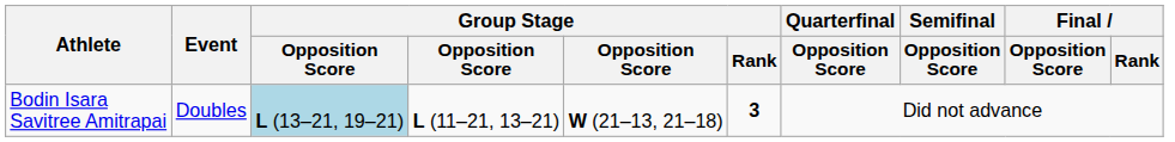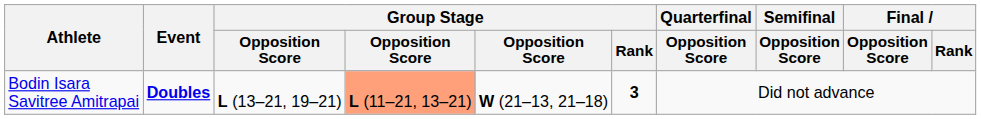Bodin Isara Savitree Amitrapai | Event: normal -> bold
Bodin Isara Savitree Amitrapai | column 3: lightblue background -> no background
Bodin Isara Savitree Amitrapai | column 4: no background -> lightsalmon background
